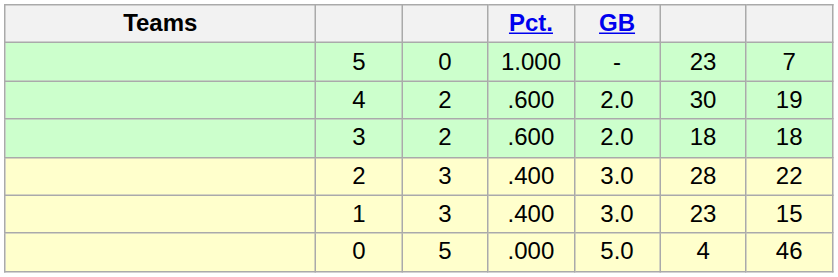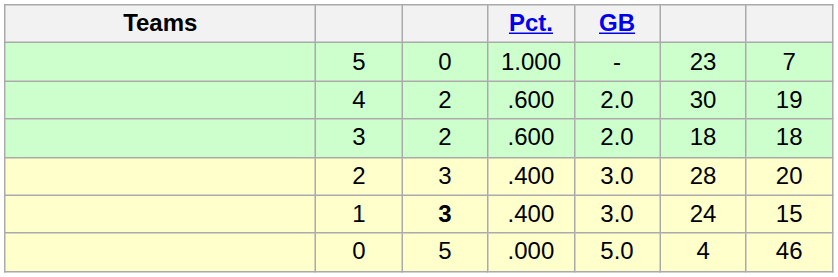row 5 | column 7: 22 -> 20
row 6 | column 3: normal -> bold
row 6 | column 6: 23 -> 24
